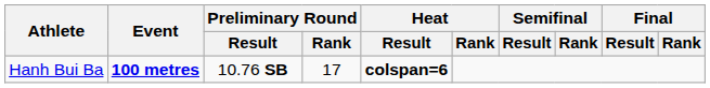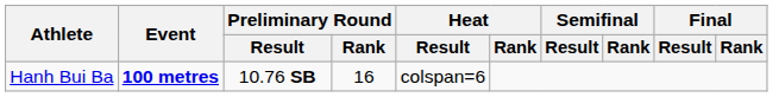Hanh Bui Ba | Preliminary Round / Rank: 17 -> 16
Hanh Bui Ba | Heat / Result: bold -> normal
